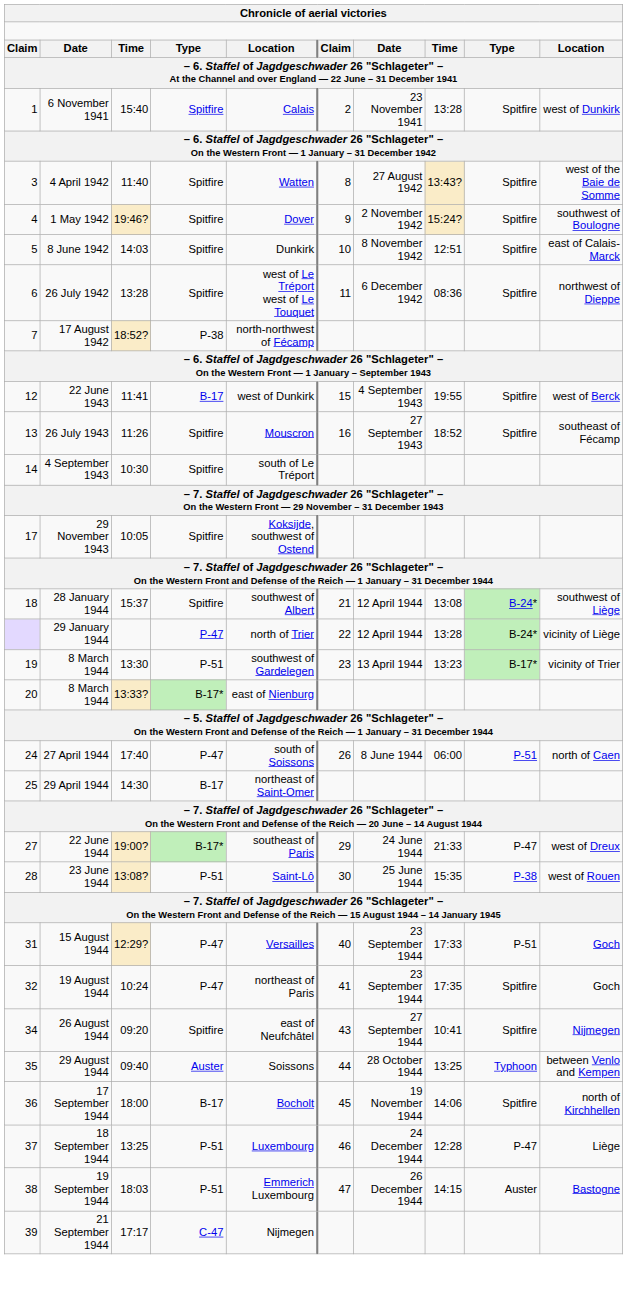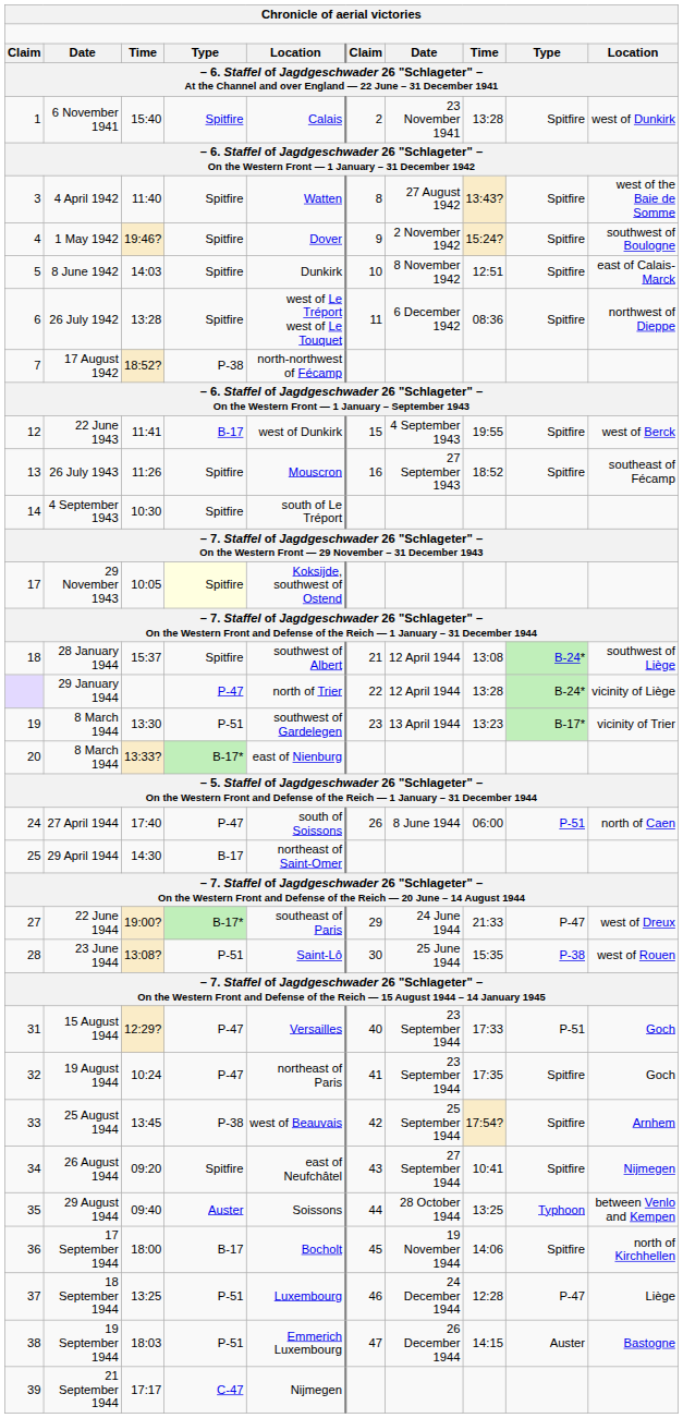29 November 1943 | column 4: no background -> lightyellow background
+ row: 33 | 25 August 1944 | 13:45 | P-38 | west of Beauvais | 42 | 25 September 1944 | 17:54? | Spitfire | Arnhem
